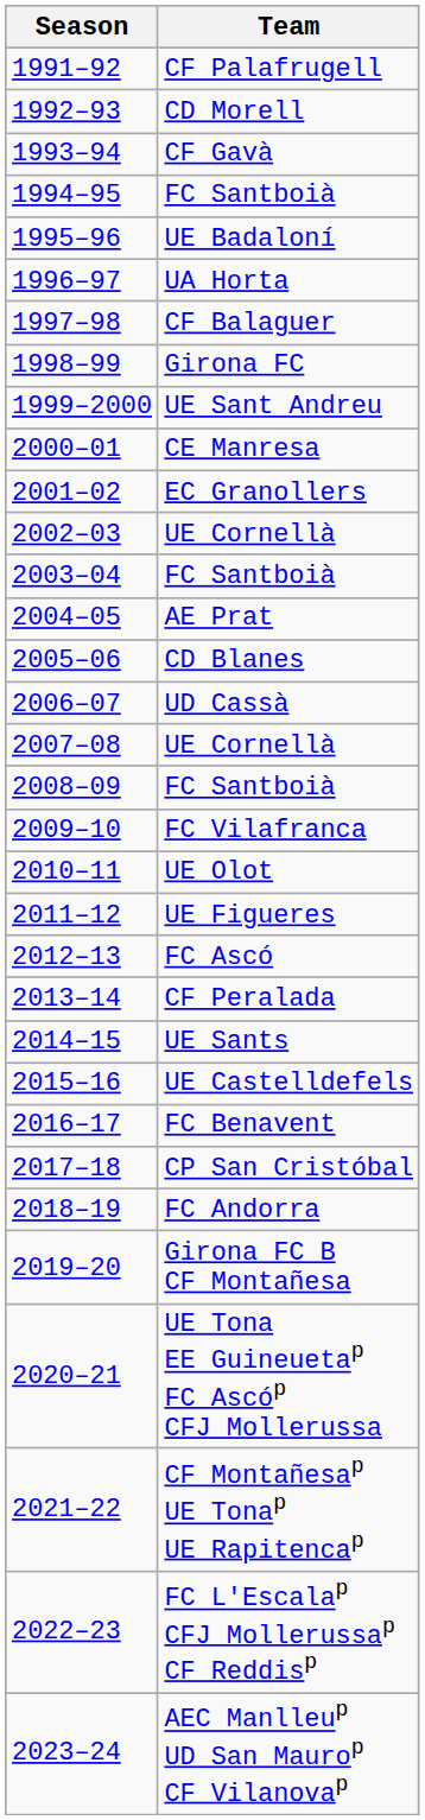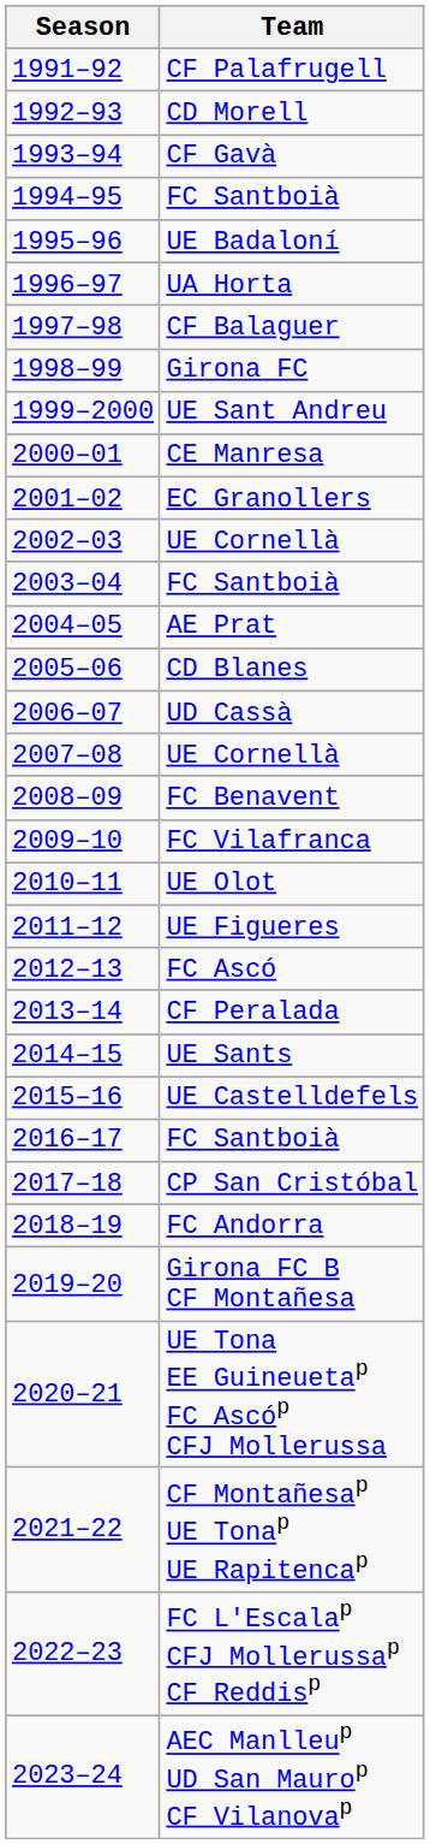row 19 | Team: FC Santboià -> FC Benavent
row 27 | Team: FC Benavent -> FC Santboià
